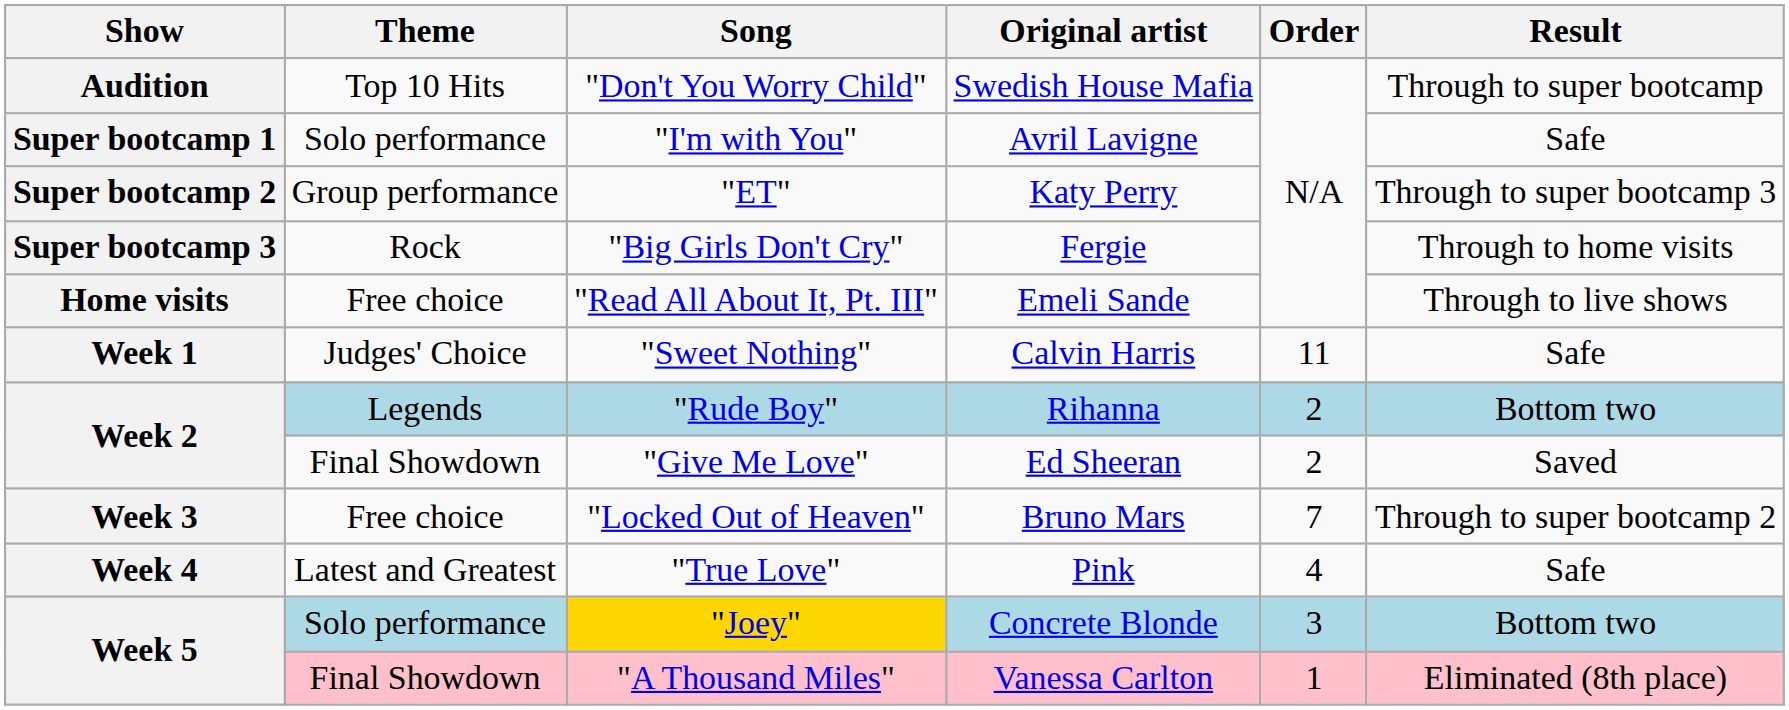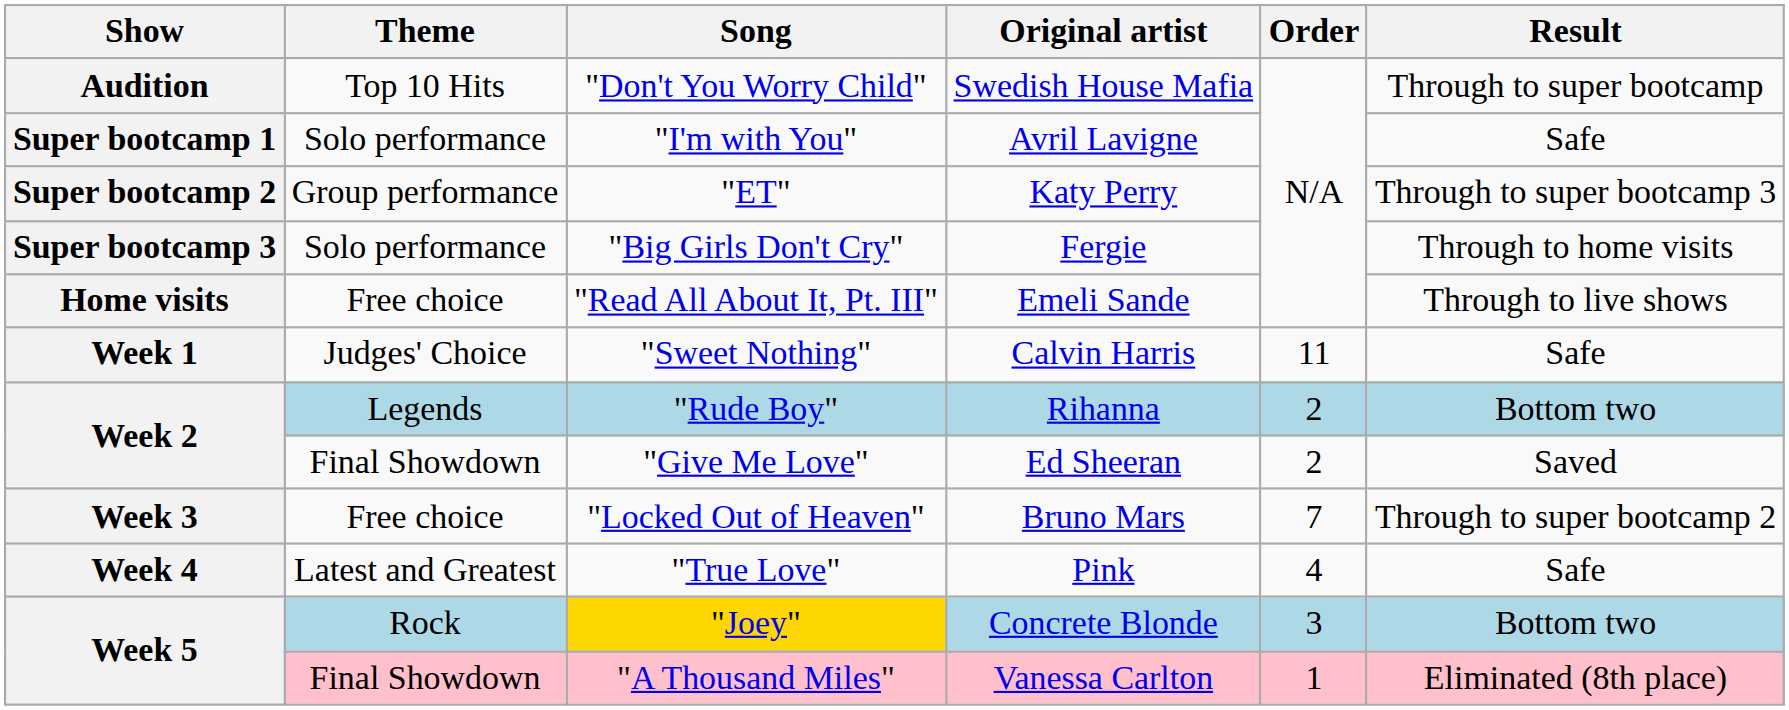"Big Girls Don't Cry" | Theme: Rock -> Solo performance
"Joey" | Theme: Solo performance -> Rock
